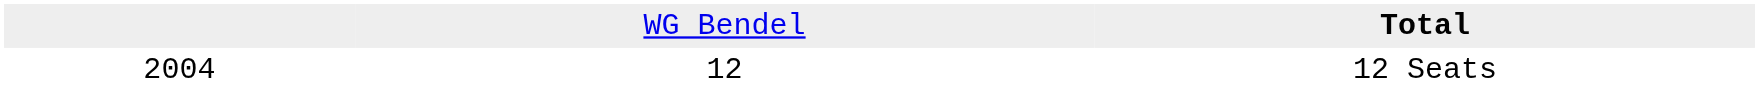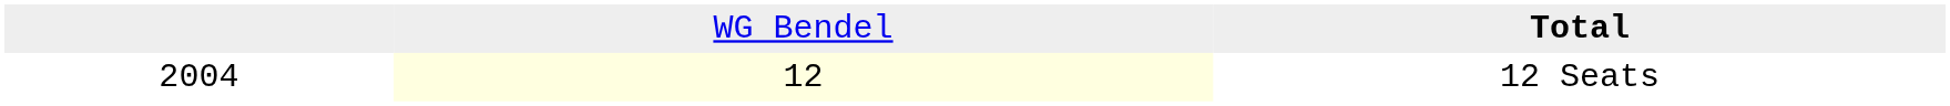12 Seats | column 2: no background -> lightyellow background
